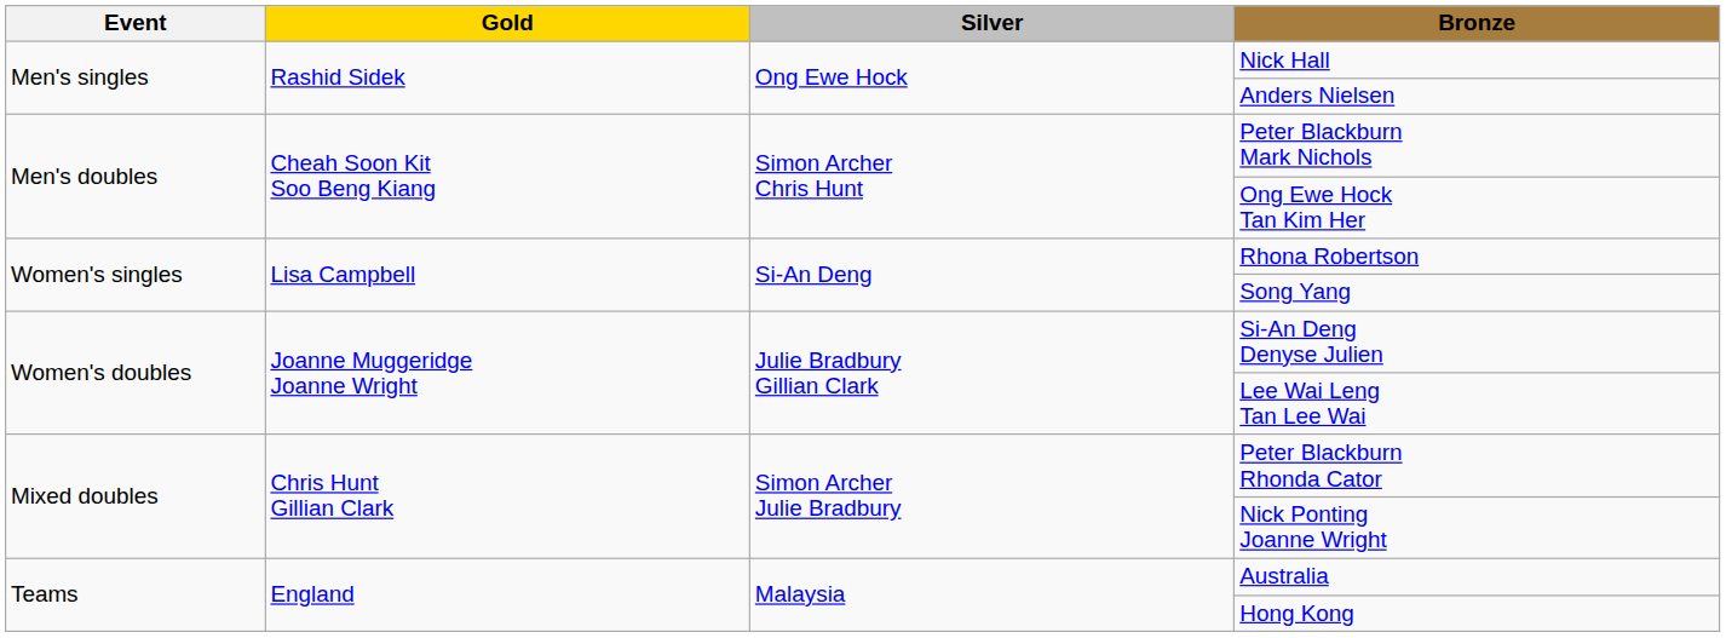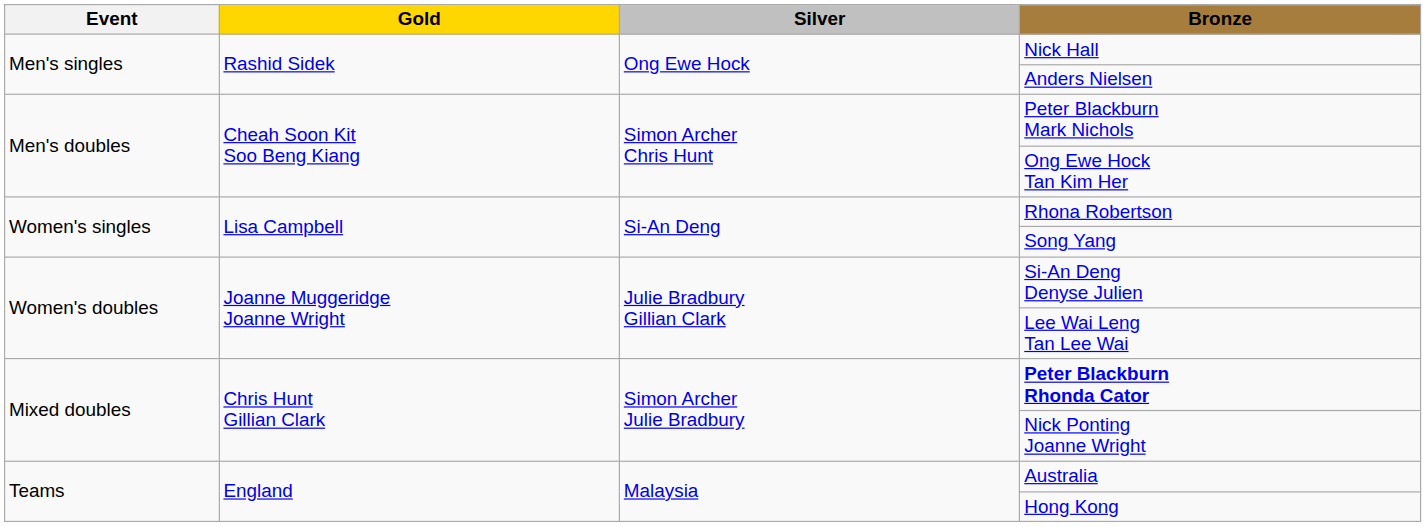Peter Blackburn Rhonda Cator | Bronze: normal -> bold
